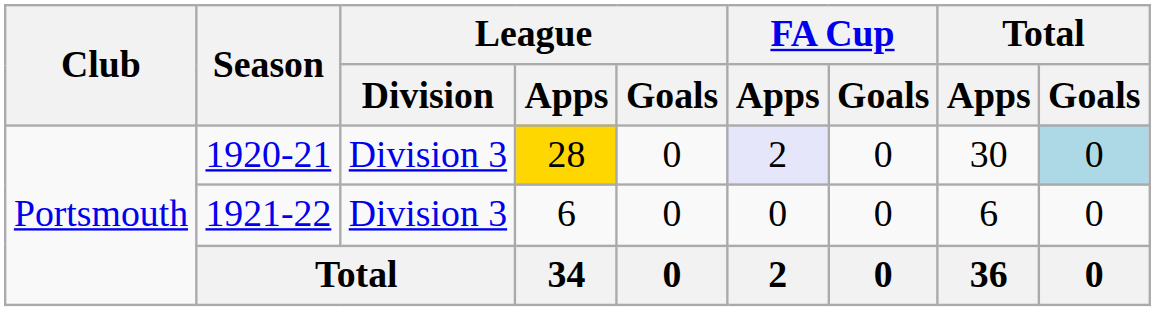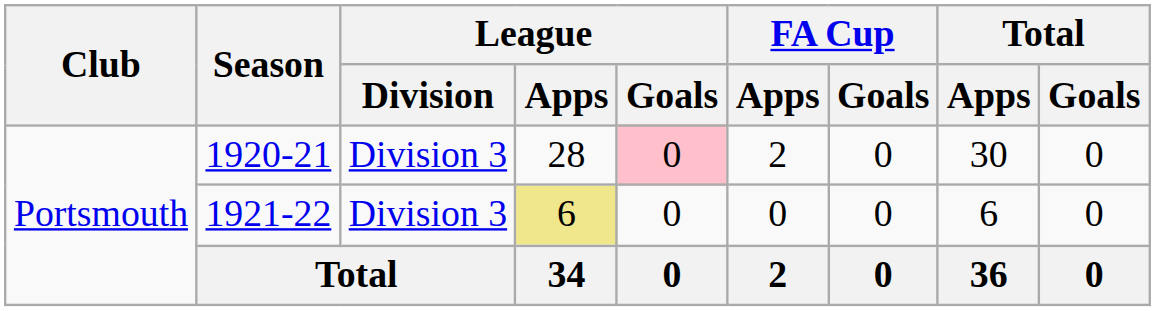1920-21 | League / Apps: gold background -> no background
1920-21 | League / Goals: no background -> pink background
1920-21 | FA Cup / Apps: lavender background -> no background
1920-21 | Total / Goals: lightblue background -> no background
1921-22 | League / Apps: no background -> khaki background
